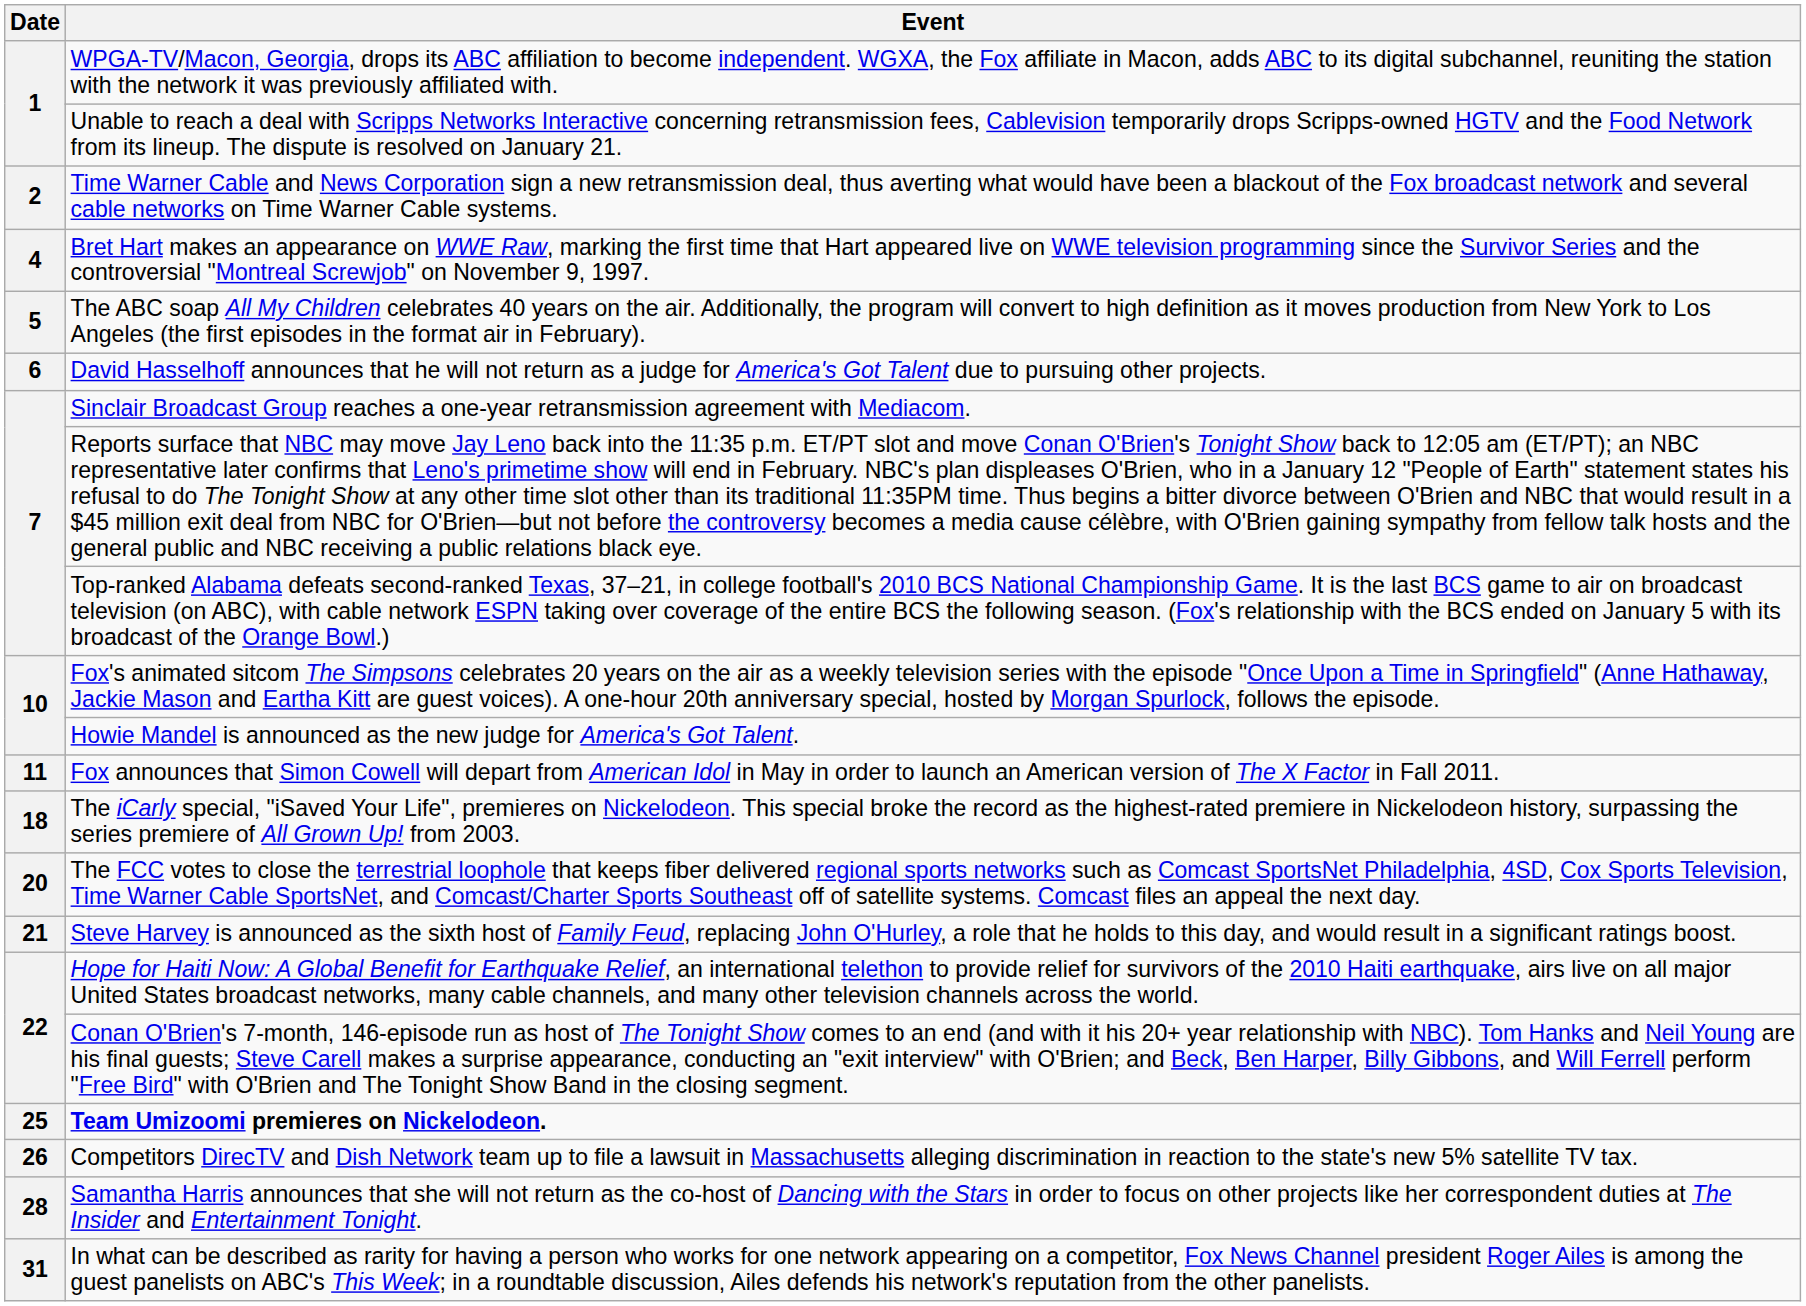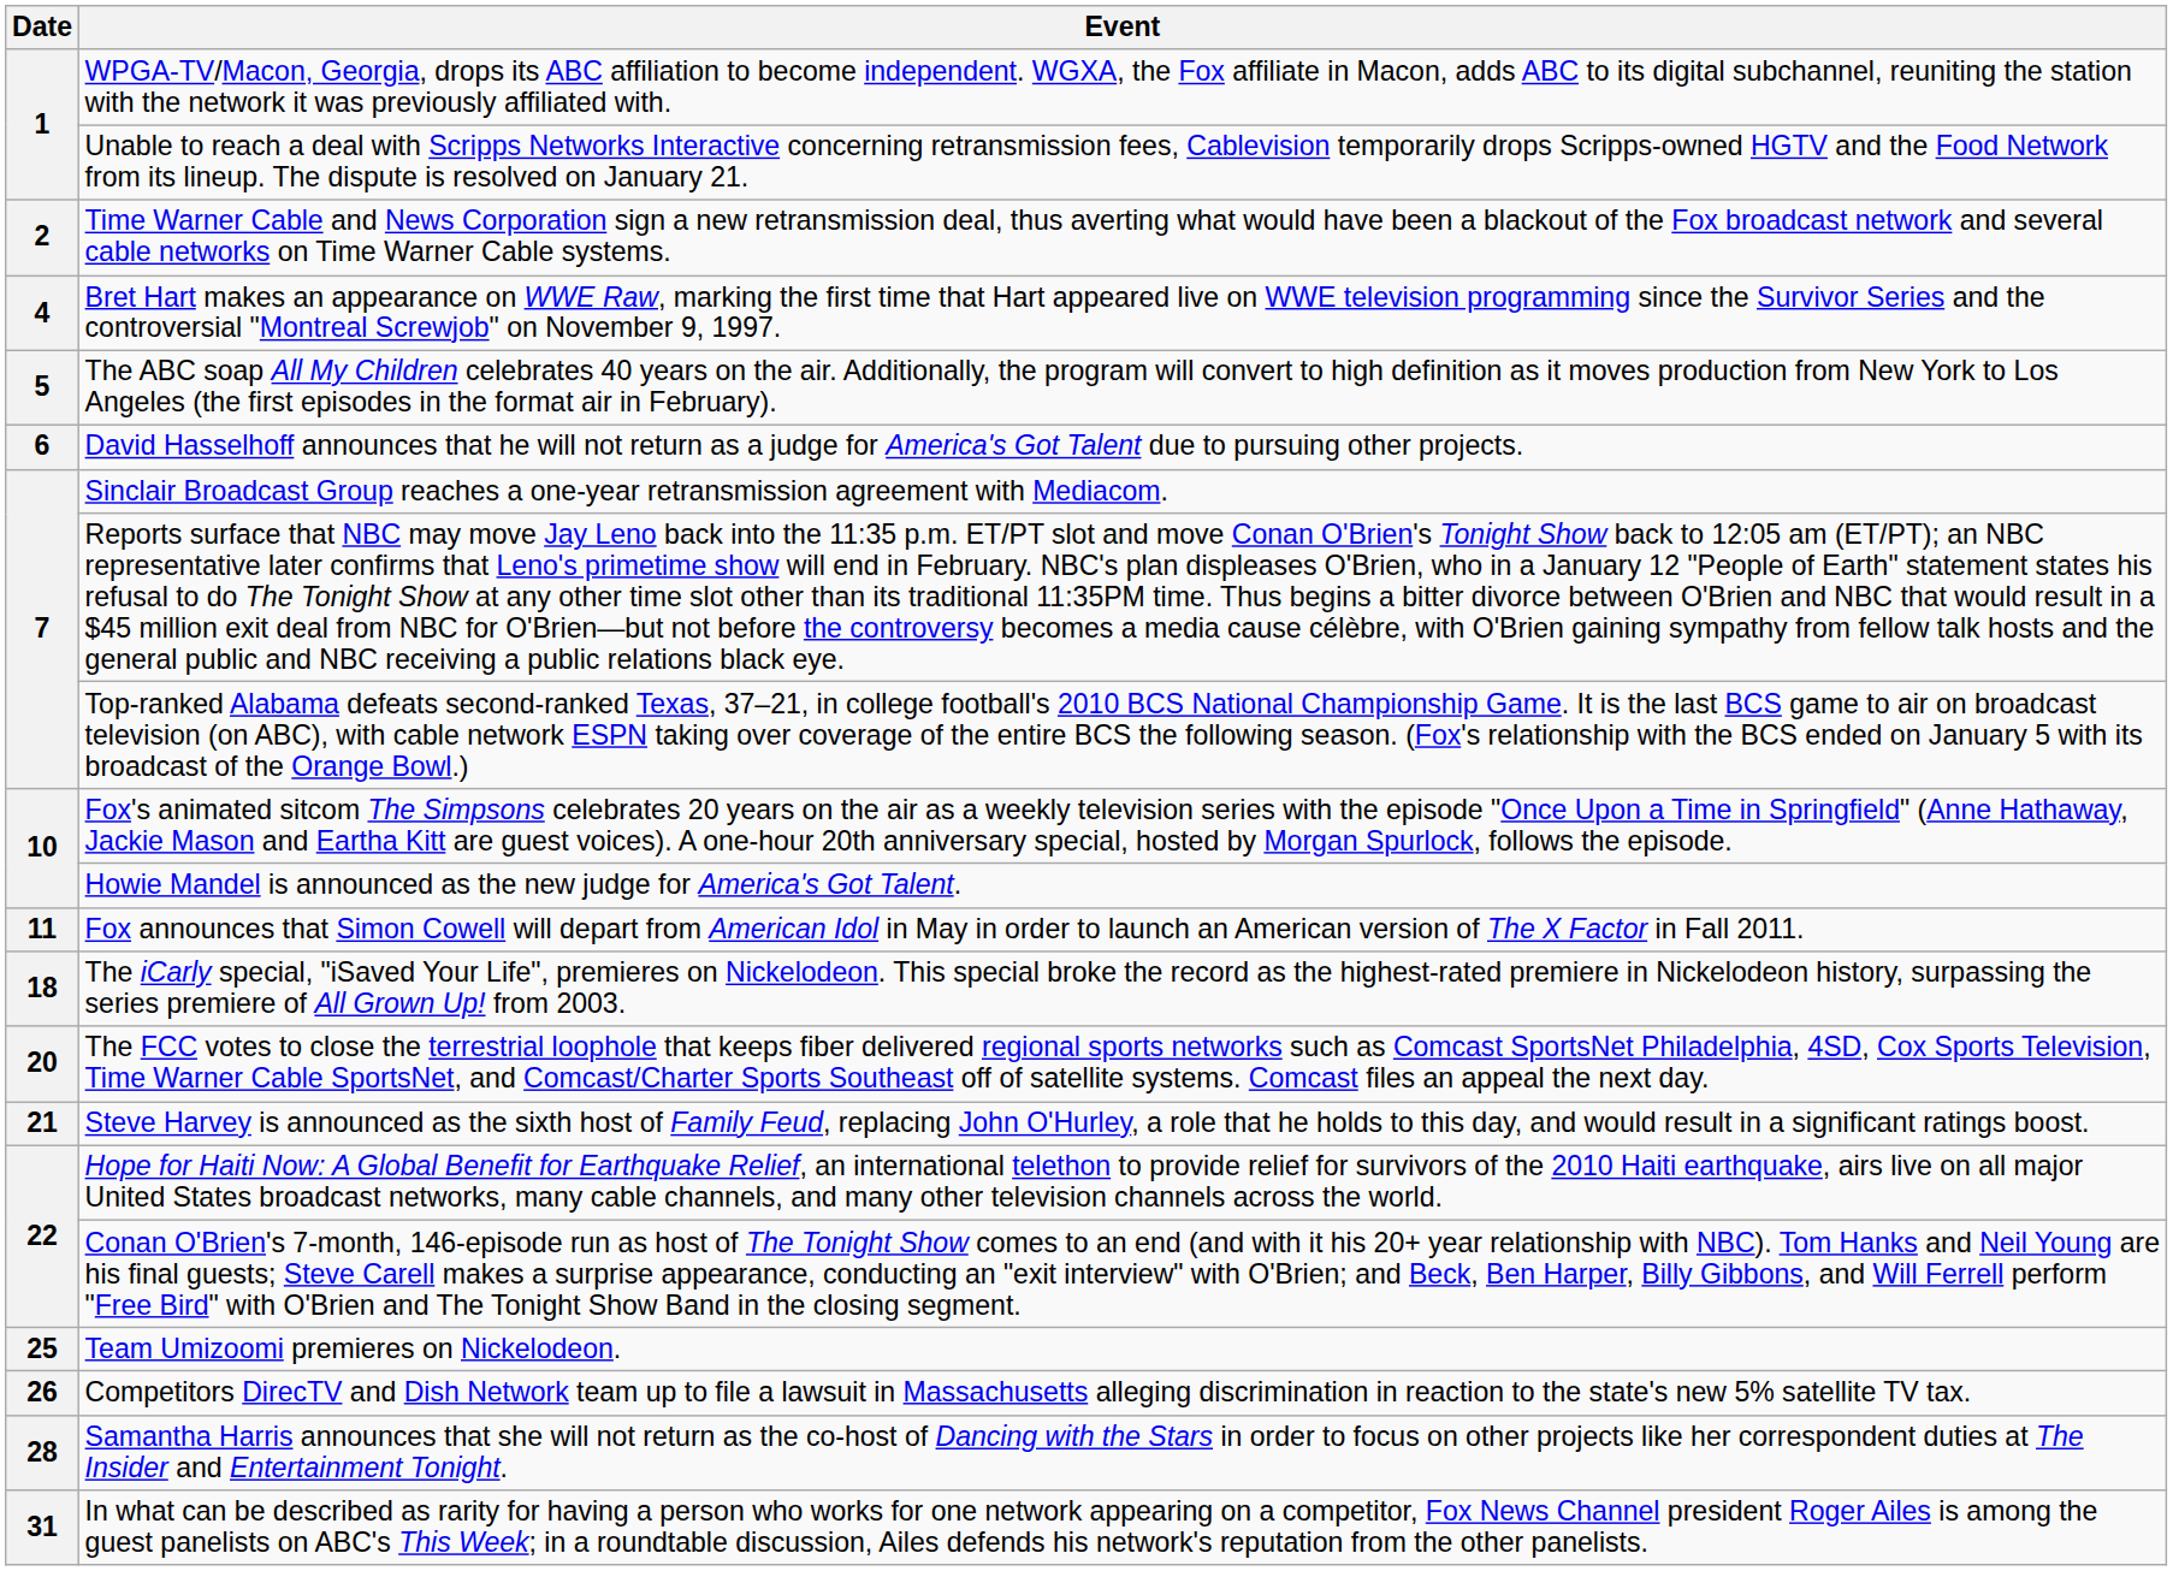Team Umizoomi premieres on Nickelodeon. | Event: bold -> normal
